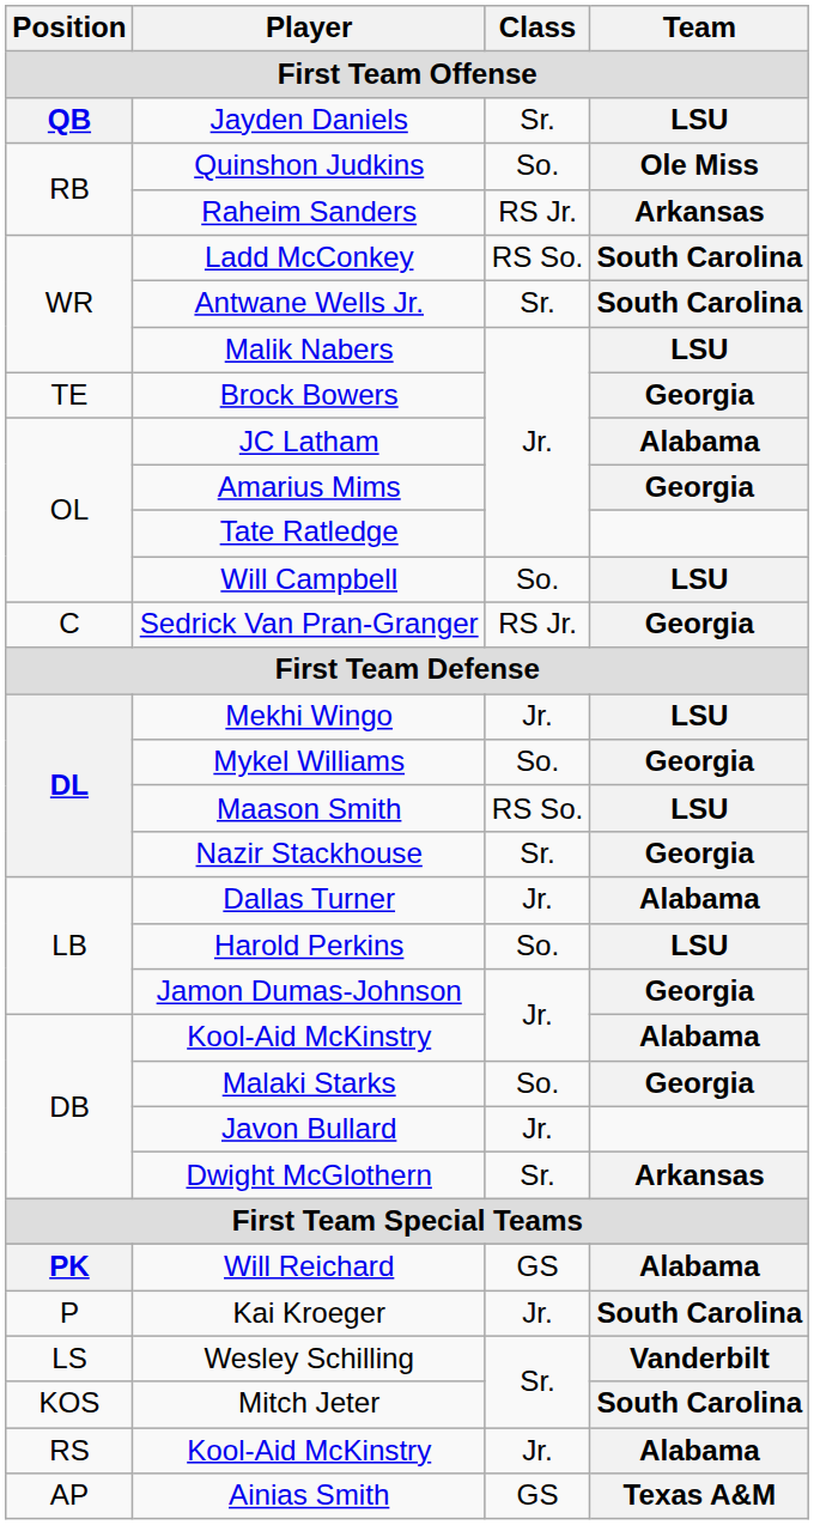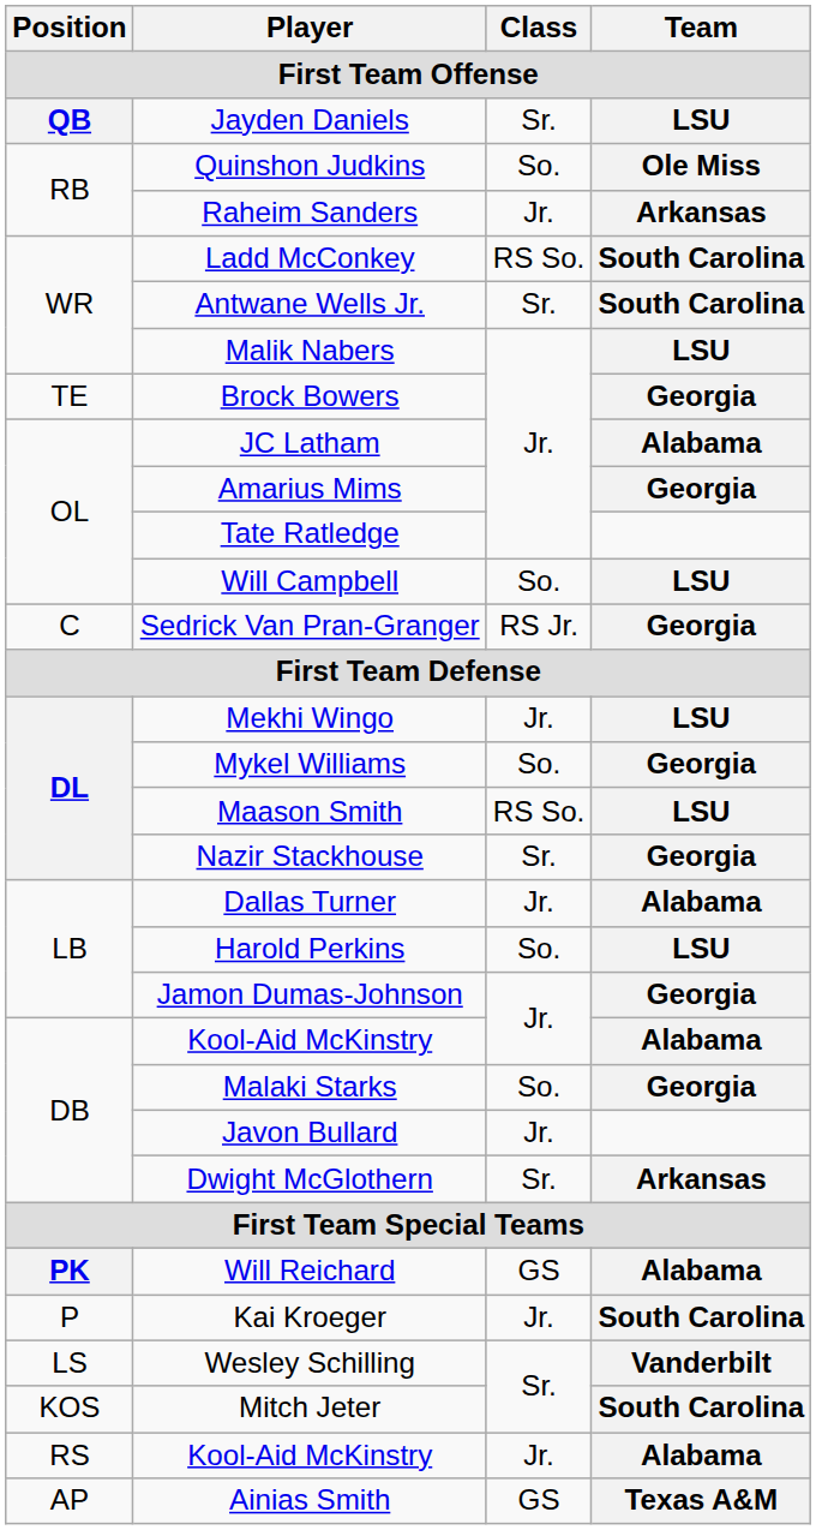Raheim Sanders | Class: RS Jr. -> Jr.
